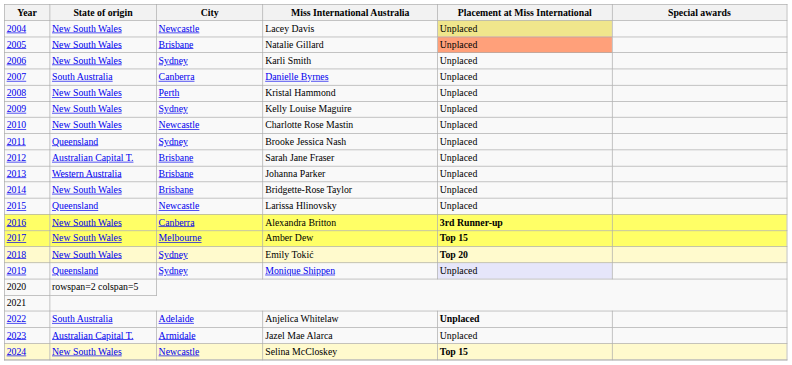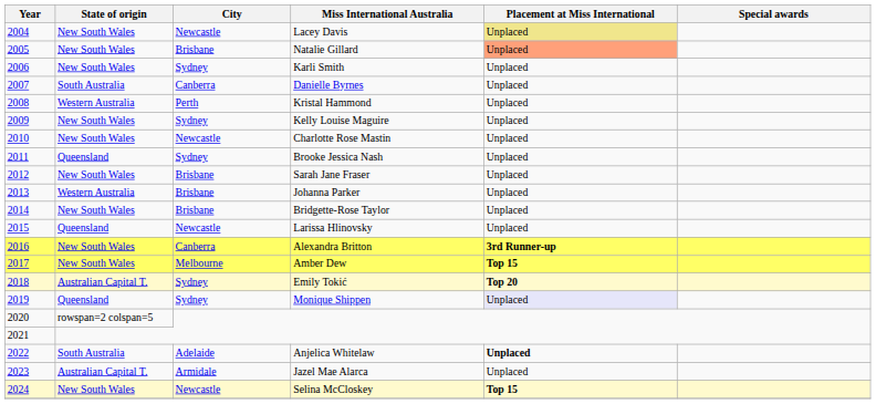Kristal Hammond | State of origin: New South Wales -> Western Australia
Sarah Jane Fraser | State of origin: Australian Capital T. -> New South Wales
Emily Tokić | State of origin: New South Wales -> Australian Capital T.
